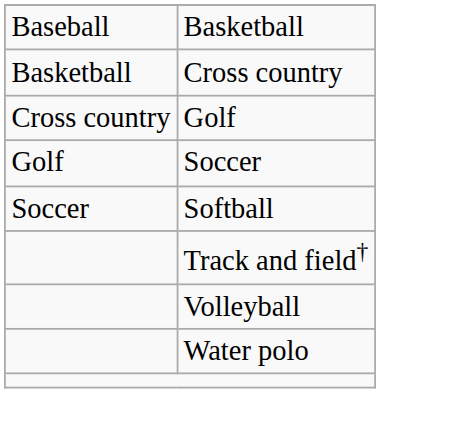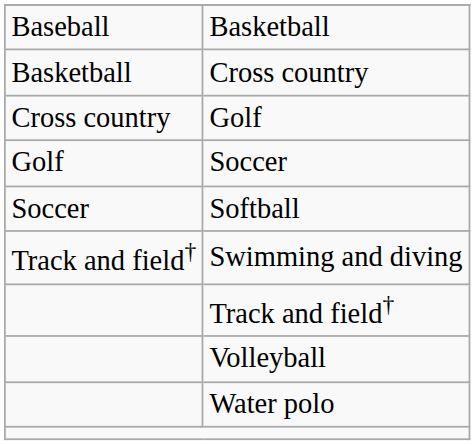+ row: Track and field† | Swimming and diving
